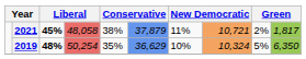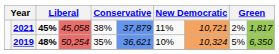2021 | column 4: 48,058 -> 45,058
2019 | column 6: 36,629 -> 36,621
